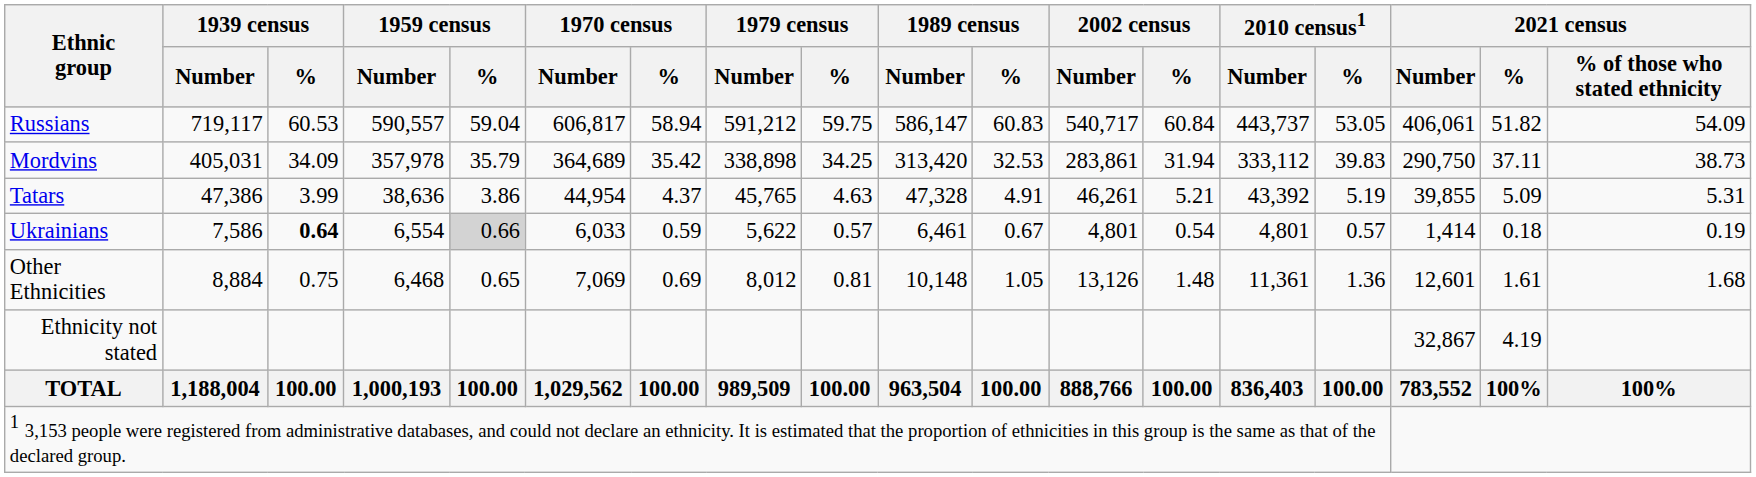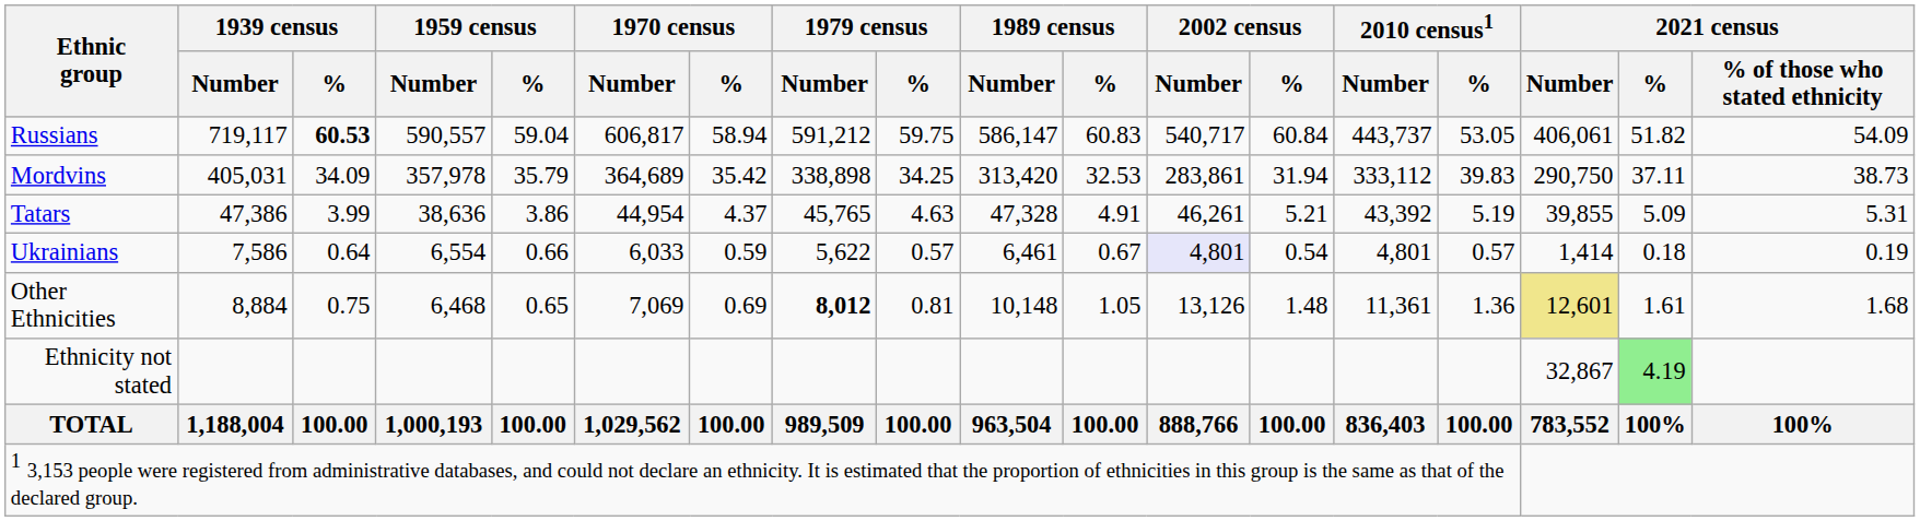Russians | 1939 census / %: normal -> bold
Ukrainians | 1939 census / %: bold -> normal
Ukrainians | 1959 census / %: lightgrey background -> no background
Ukrainians | 2002 census / Number: no background -> lavender background
Other Ethnicities | 1979 census / Number: normal -> bold
Other Ethnicities | 2021 census / Number: no background -> khaki background
Ethnicity not stated | 2021 census / %: no background -> lightgreen background
